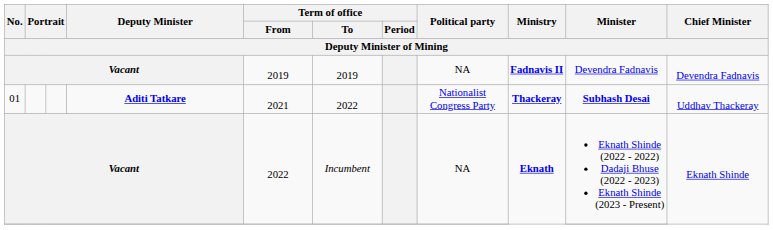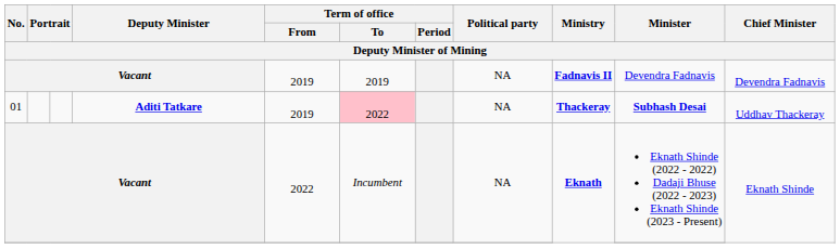01 | Term of office / From: 2021 -> 2019
01 | Term of office / To: no background -> pink background
01 | Political party: Nationalist Congress Party -> NA
